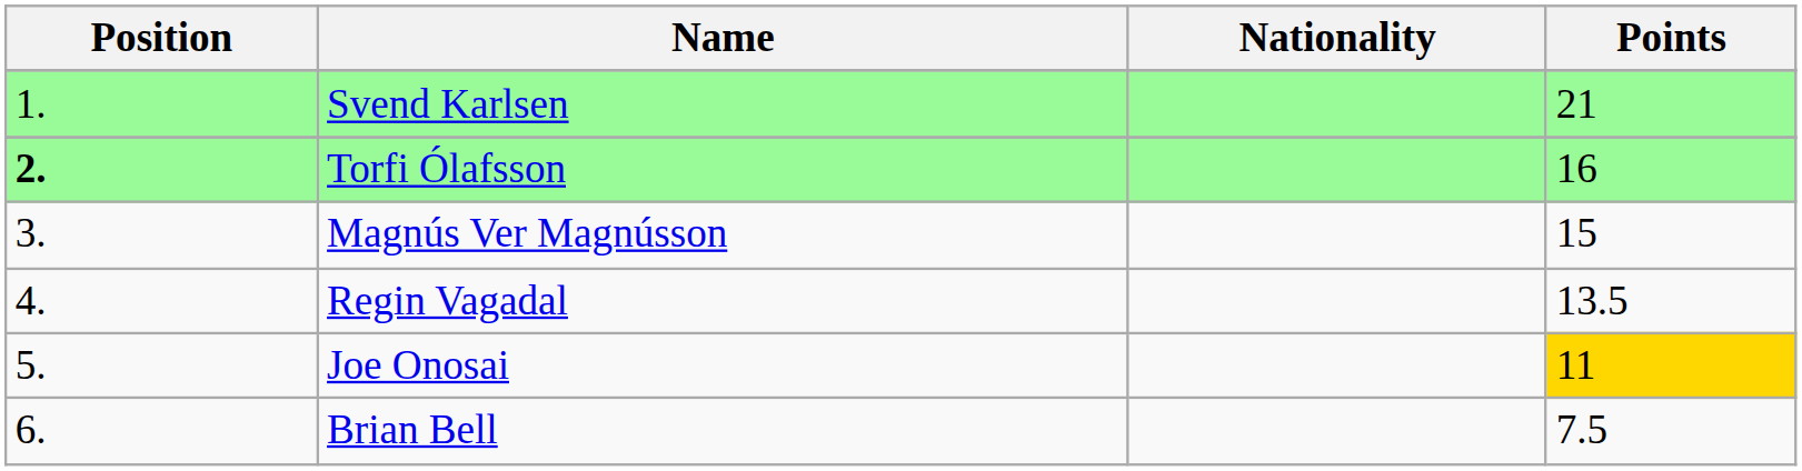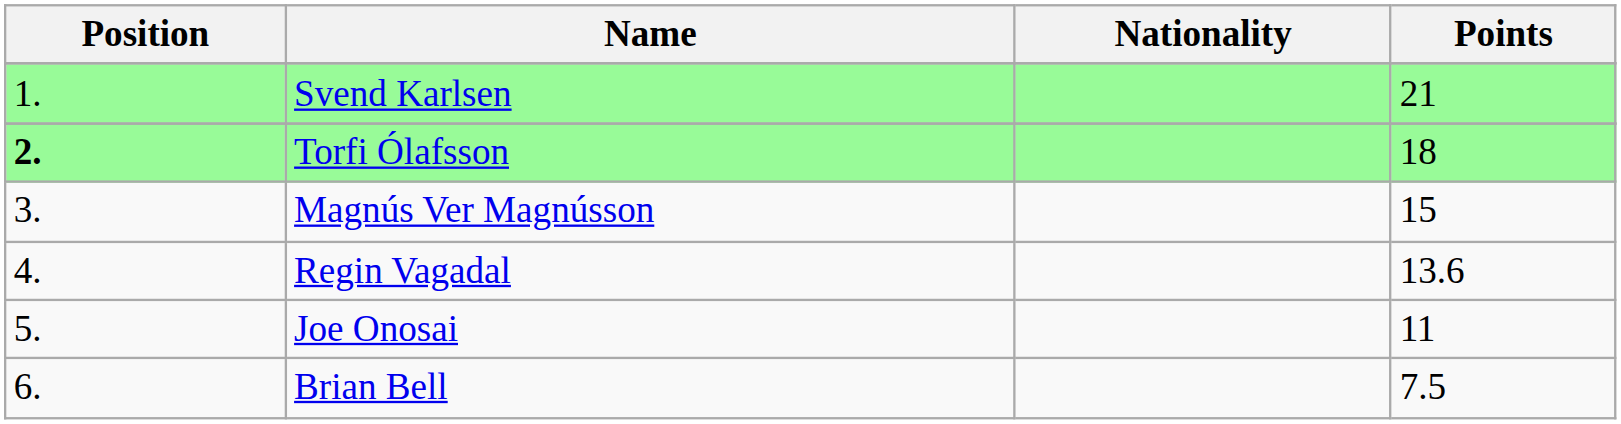Torfi Ólafsson | Points: 16 -> 18
Regin Vagadal | Points: 13.5 -> 13.6
Joe Onosai | Points: gold background -> no background
